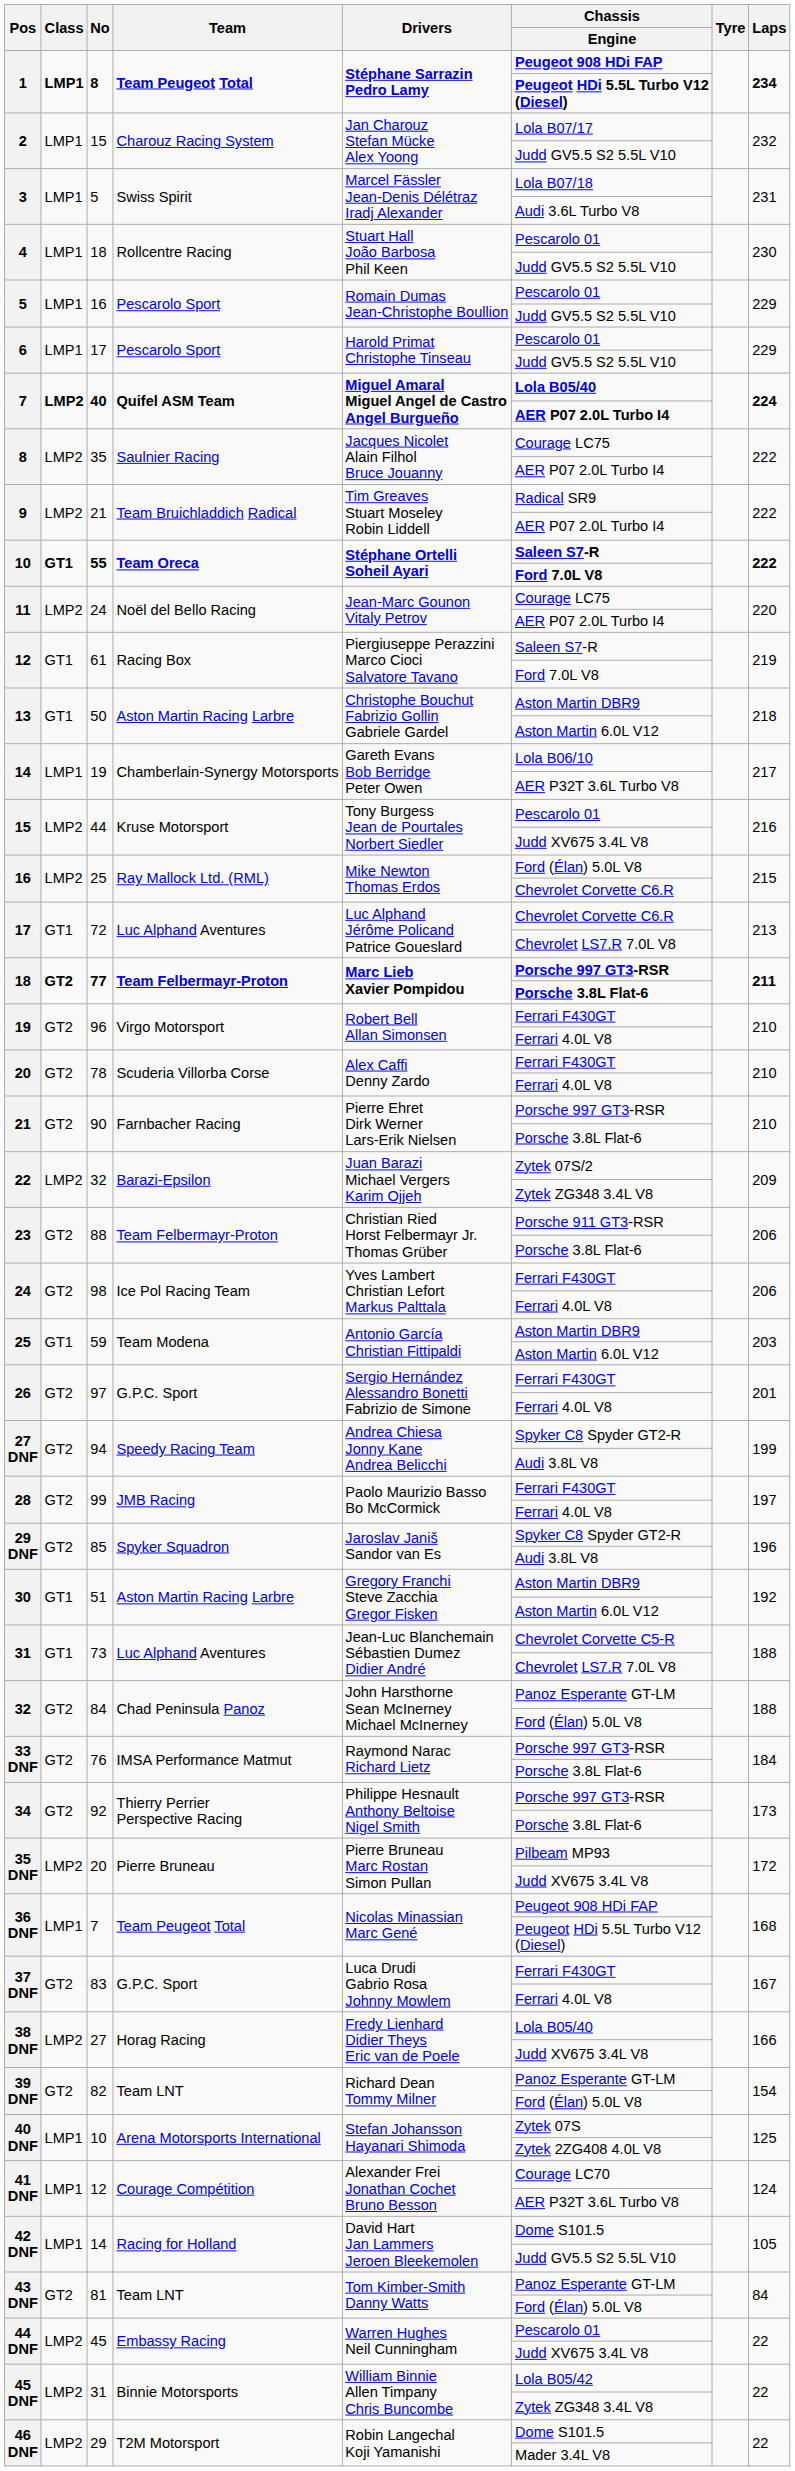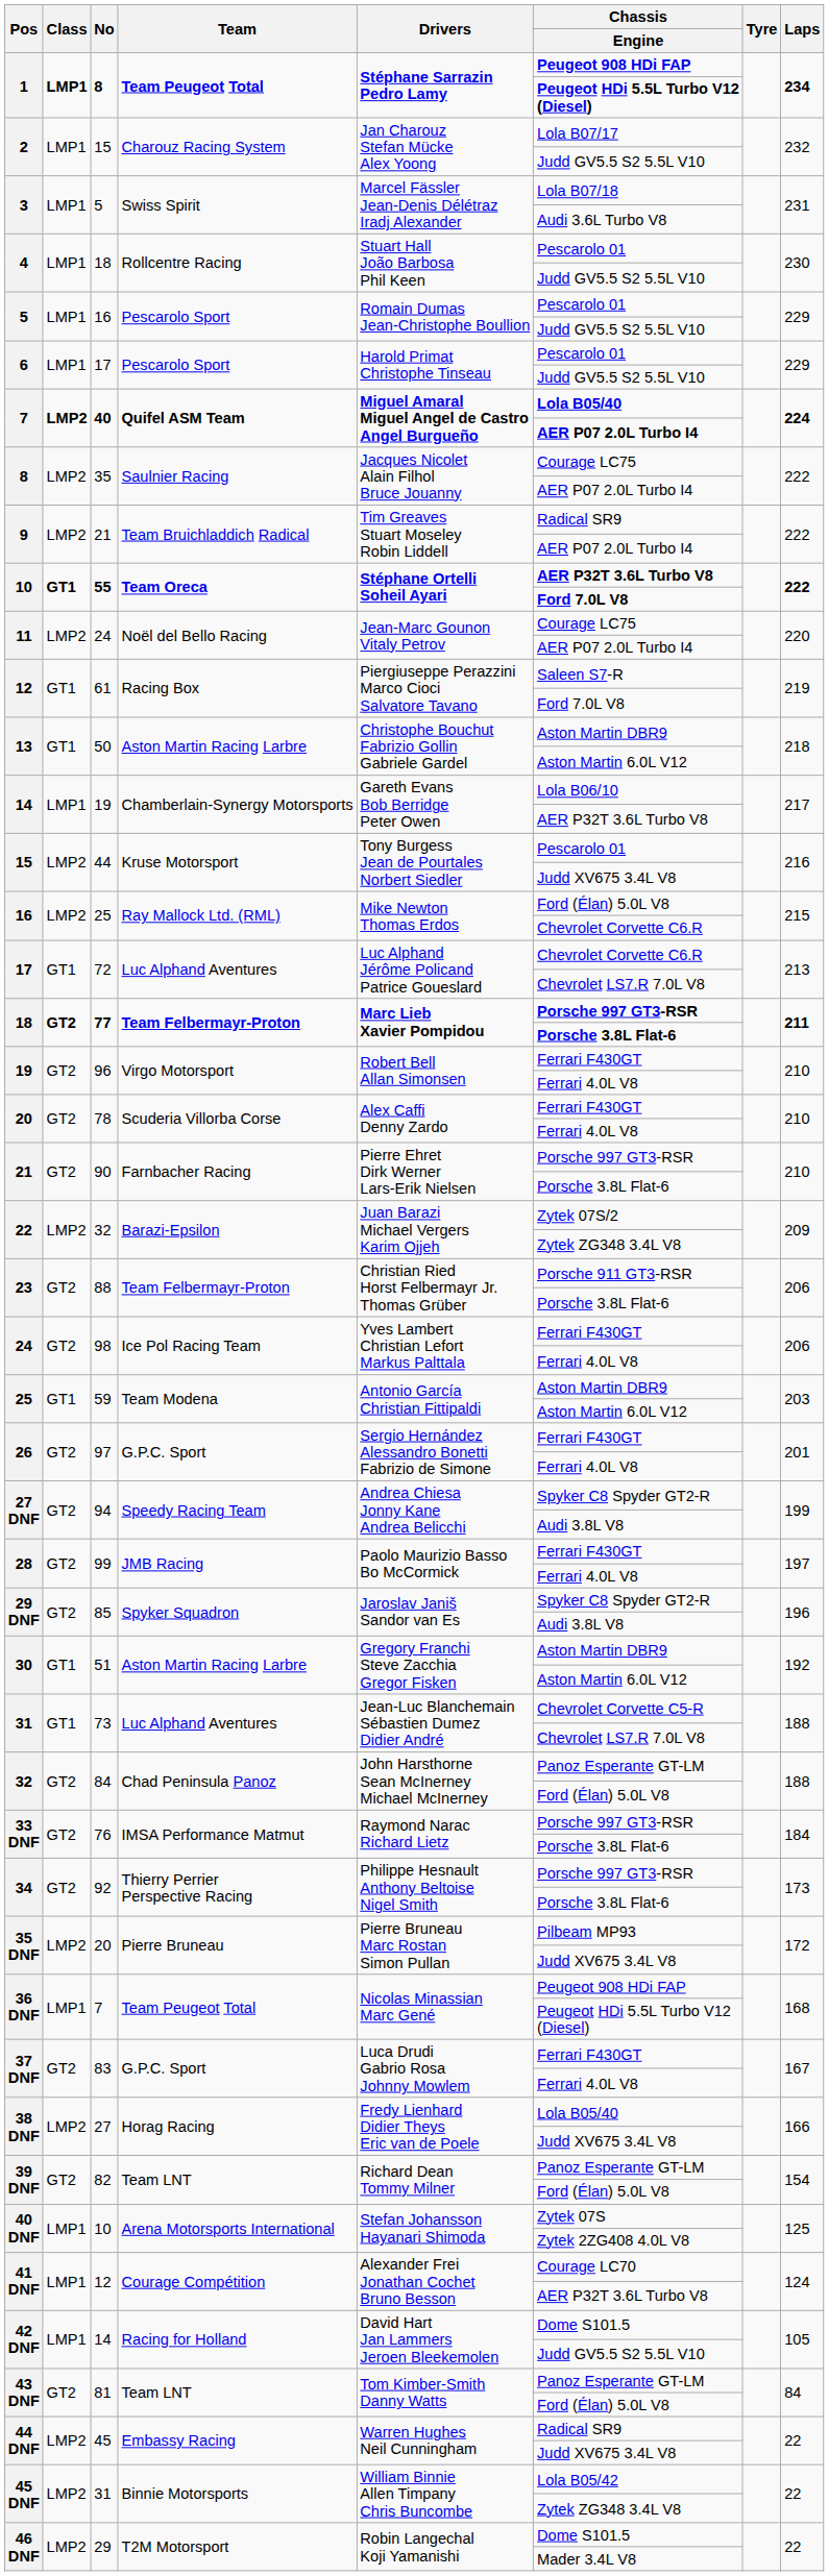row 21 | Chassis / Engine: Saleen S7-R -> AER P32T 3.6L Turbo V8
row 89 | Chassis / Engine: Pescarolo 01 -> Radical SR9
